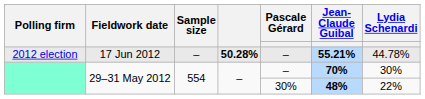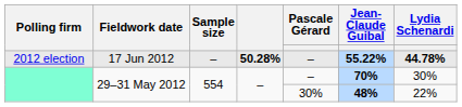2012 election | Jean-Claude Guibal: 55.21% -> 55.22%
2012 election | Lydia Schenardi: normal -> bold
